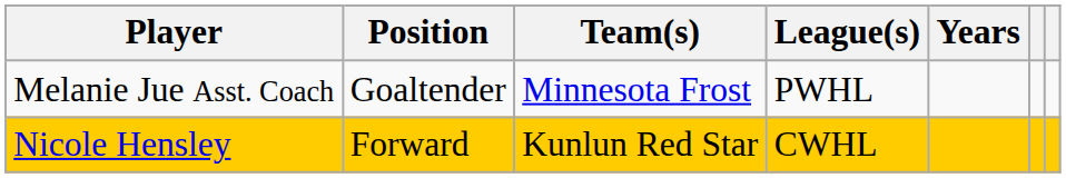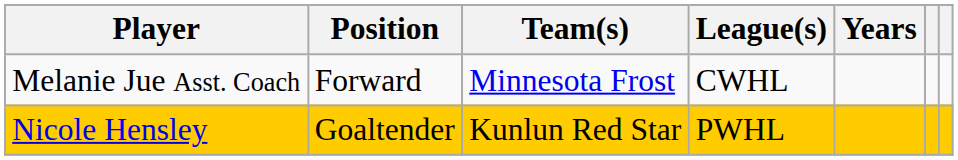Melanie Jue Asst. Coach | Position: Goaltender -> Forward
Melanie Jue Asst. Coach | League(s): PWHL -> CWHL
Nicole Hensley | Position: Forward -> Goaltender
Nicole Hensley | League(s): CWHL -> PWHL
